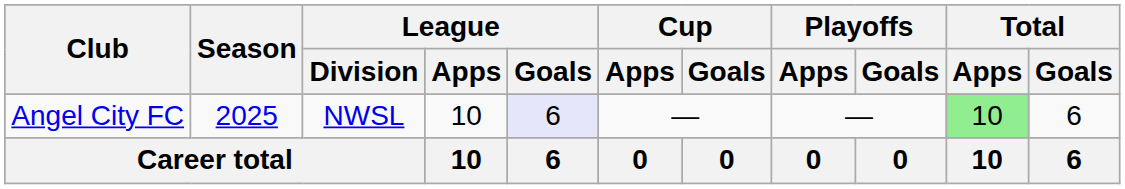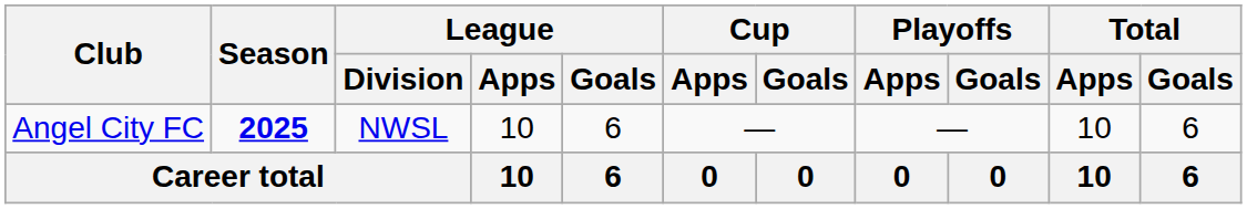Angel City FC | Season: normal -> bold
Angel City FC | League / Goals: lavender background -> no background
Angel City FC | Total / Apps: lightgreen background -> no background
